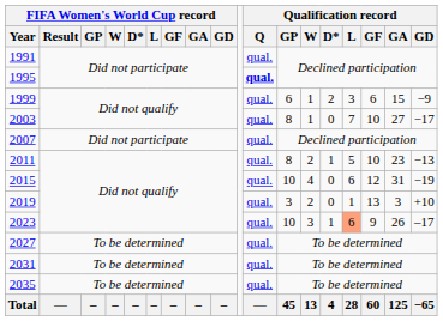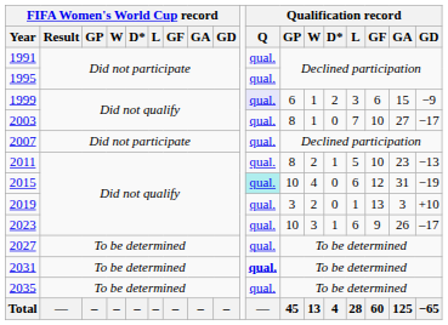1995 | Qualification record / Q: bold -> normal
1999 | Qualification record / Q: no background -> lavender background
2015 | Qualification record / Q: no background -> paleturquoise background
2023 | Qualification record / L: lightsalmon background -> no background
2031 | Qualification record / Q: normal -> bold
